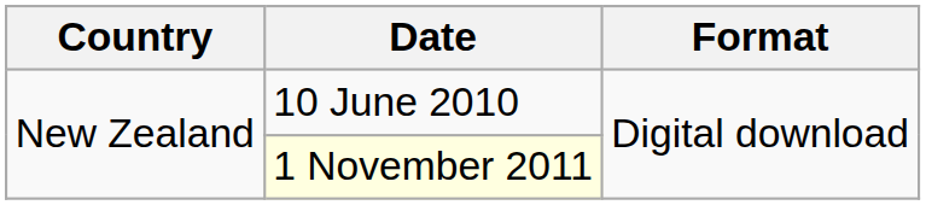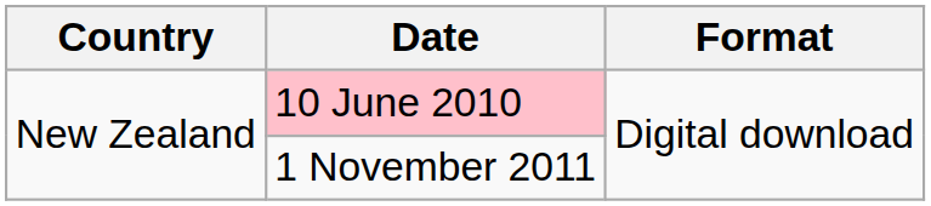10 June 2010 | Date: no background -> pink background
1 November 2011 | Date: lightyellow background -> no background
